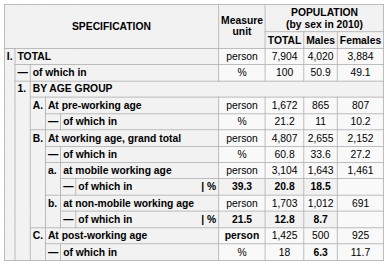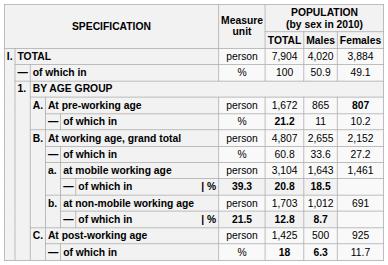At pre-working age | POPULATION (by sex in 2010) / Females: normal -> bold
A. / — | POPULATION (by sex in 2010) / TOTAL: normal -> bold
At post-working age | Measure unit: bold -> normal
C. / — | POPULATION (by sex in 2010) / TOTAL: normal -> bold
